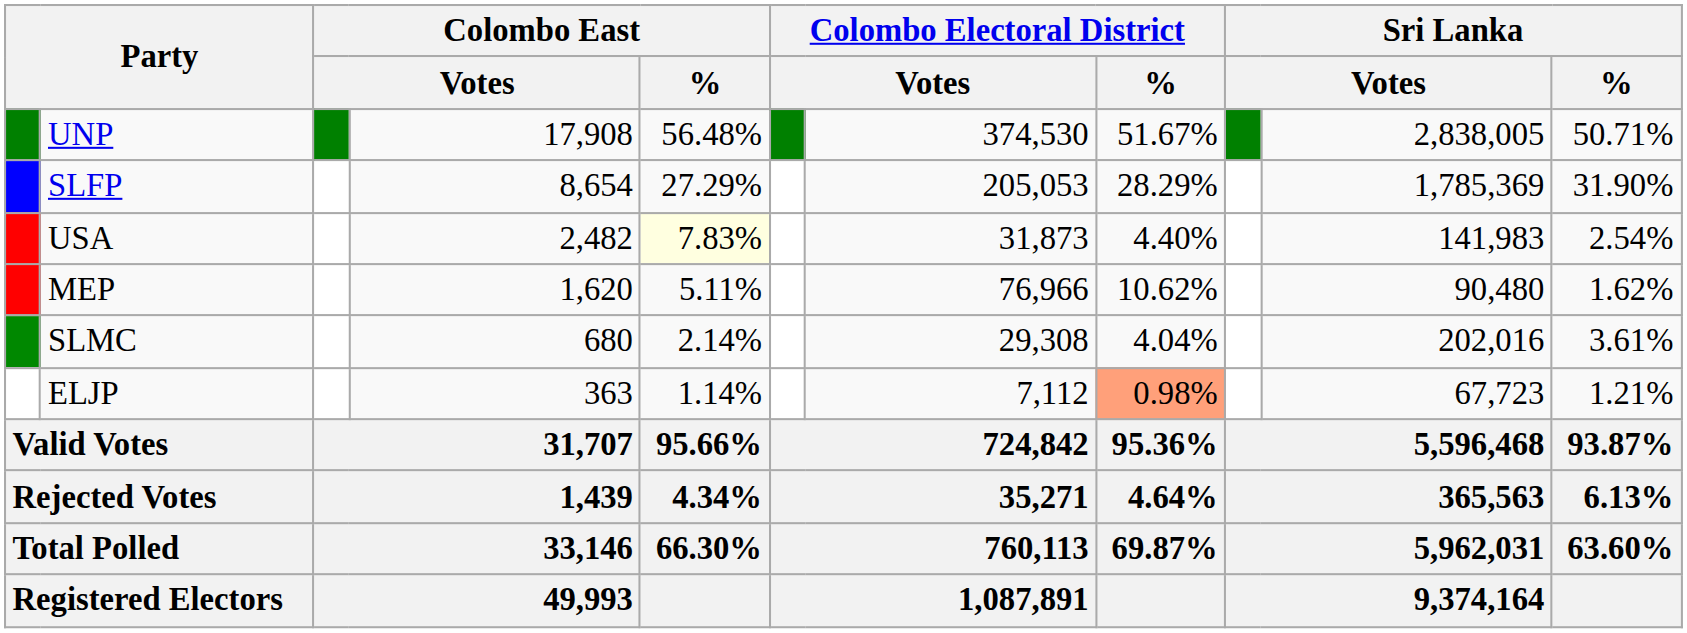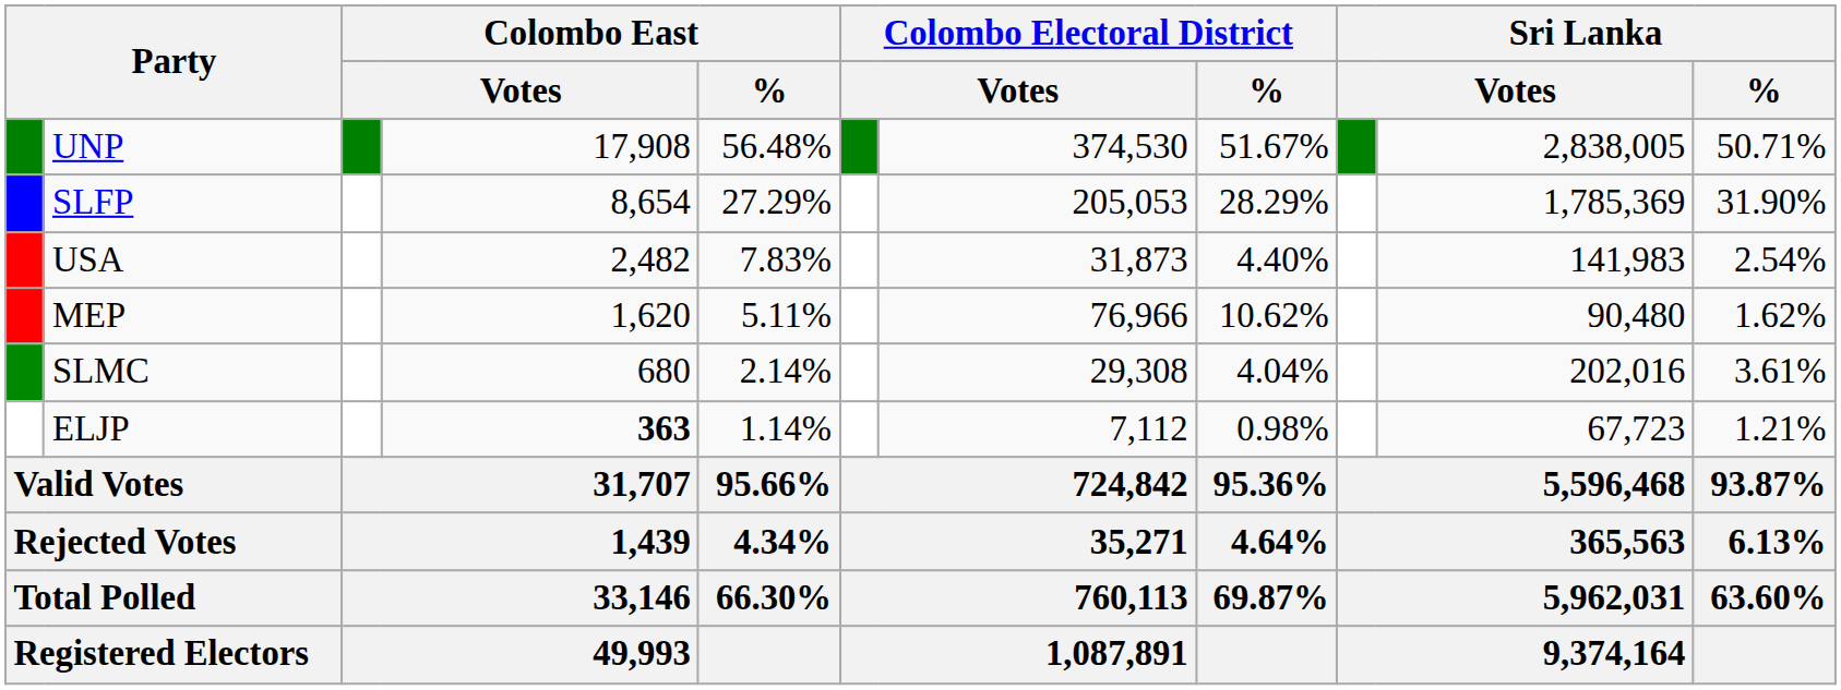USA | Colombo East / %: lightyellow background -> no background
ELJP | column 4: normal -> bold
ELJP | Colombo Electoral District / %: lightsalmon background -> no background
